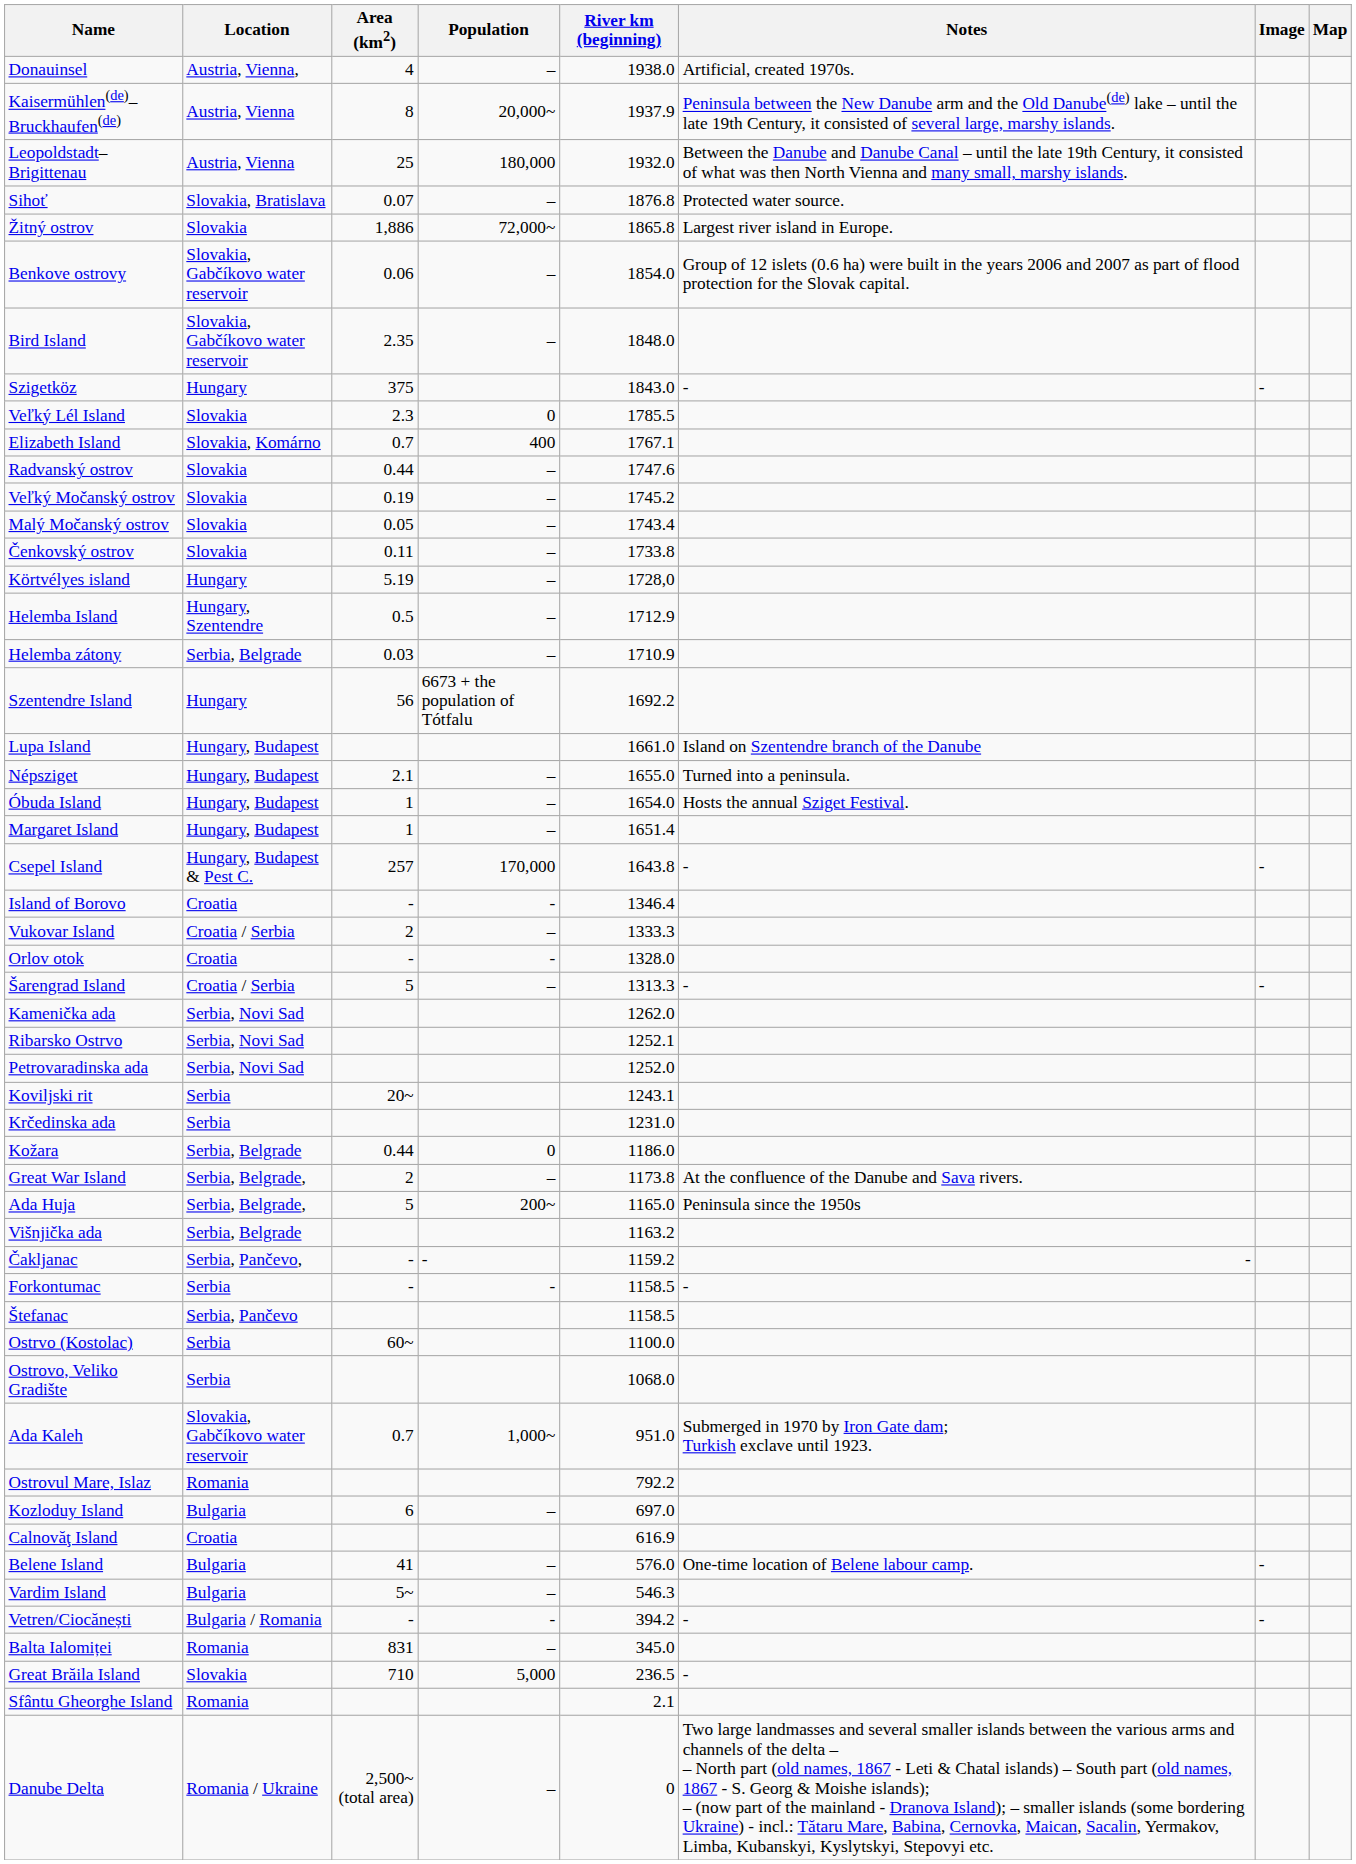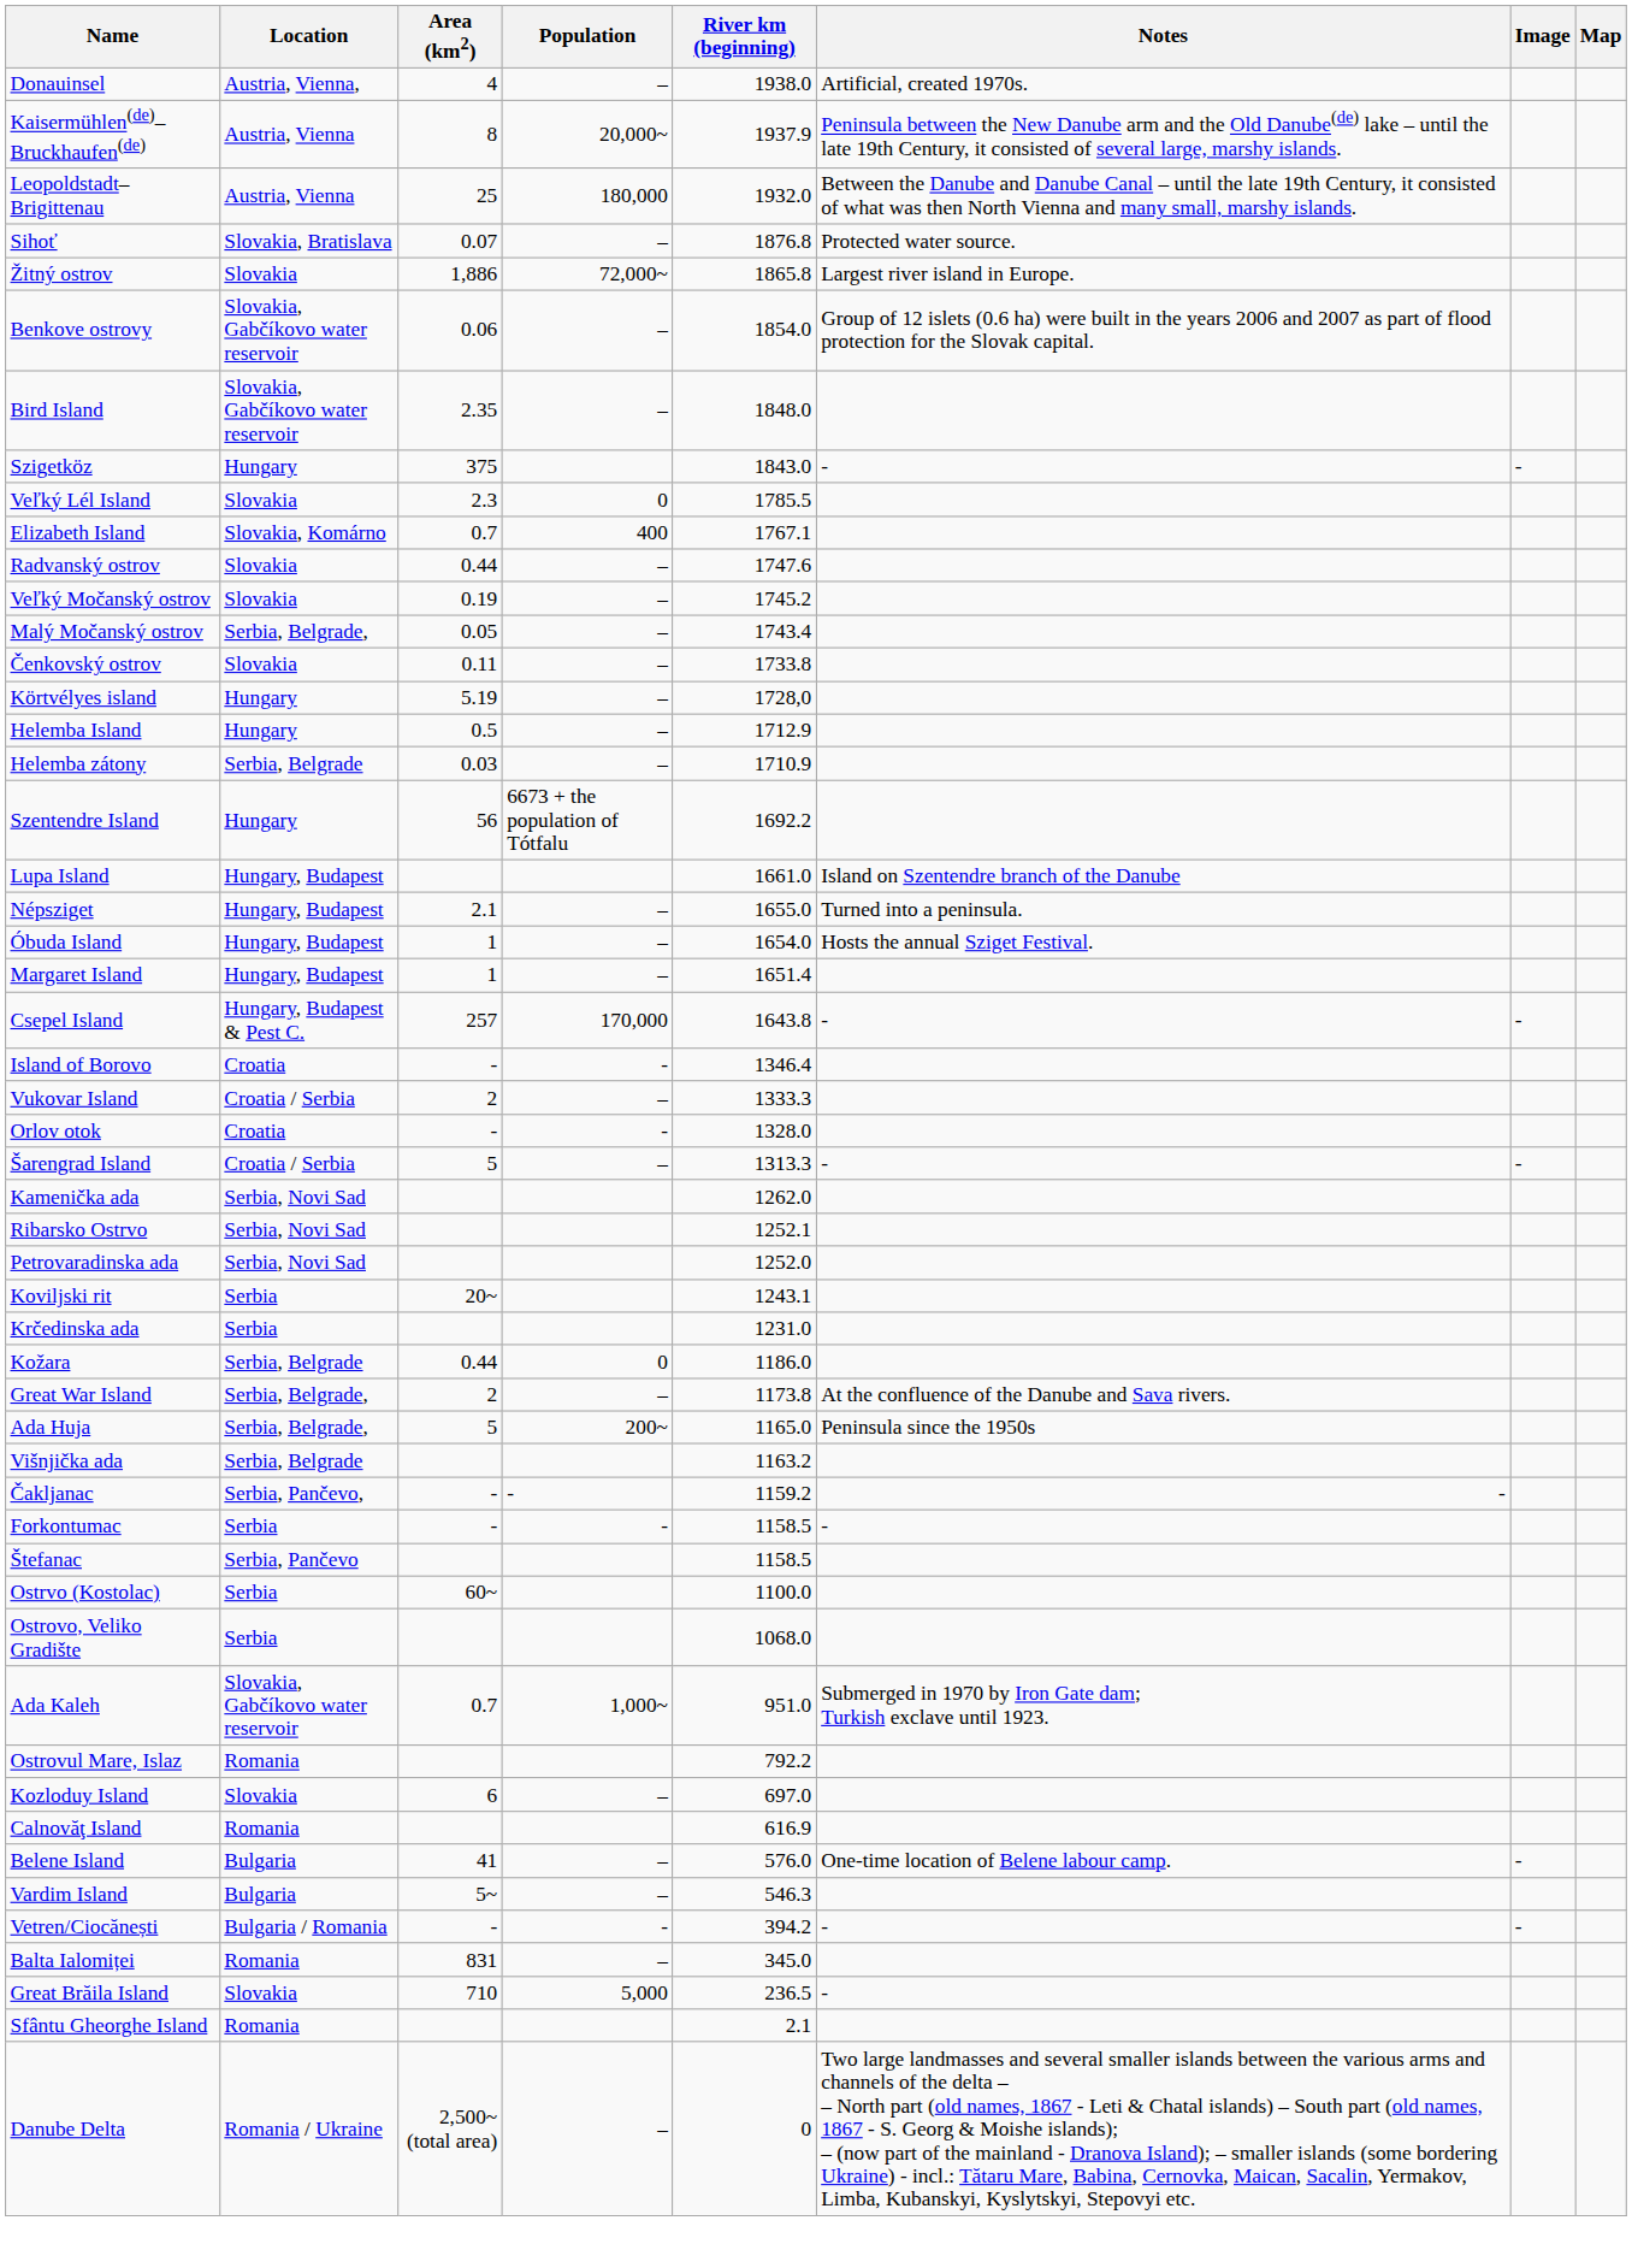Malý Močanský ostrov | Location: Slovakia -> Serbia, Belgrade,
Helemba Island | Location: Hungary, Szentendre -> Hungary
Kozloduy Island | Location: Bulgaria -> Slovakia
Calnovăţ Island | Location: Croatia -> Romania
